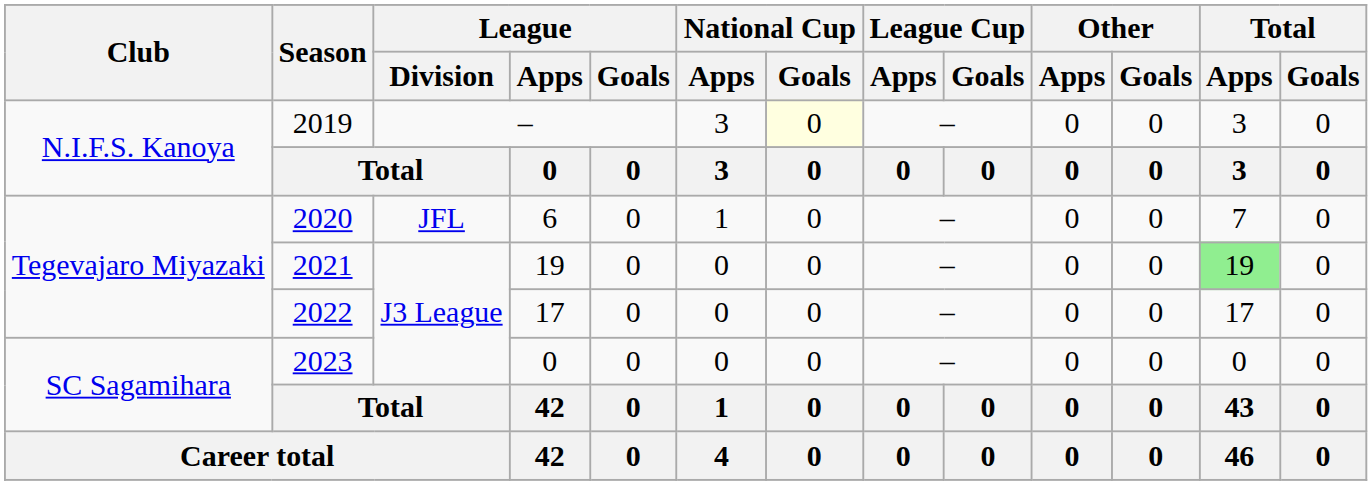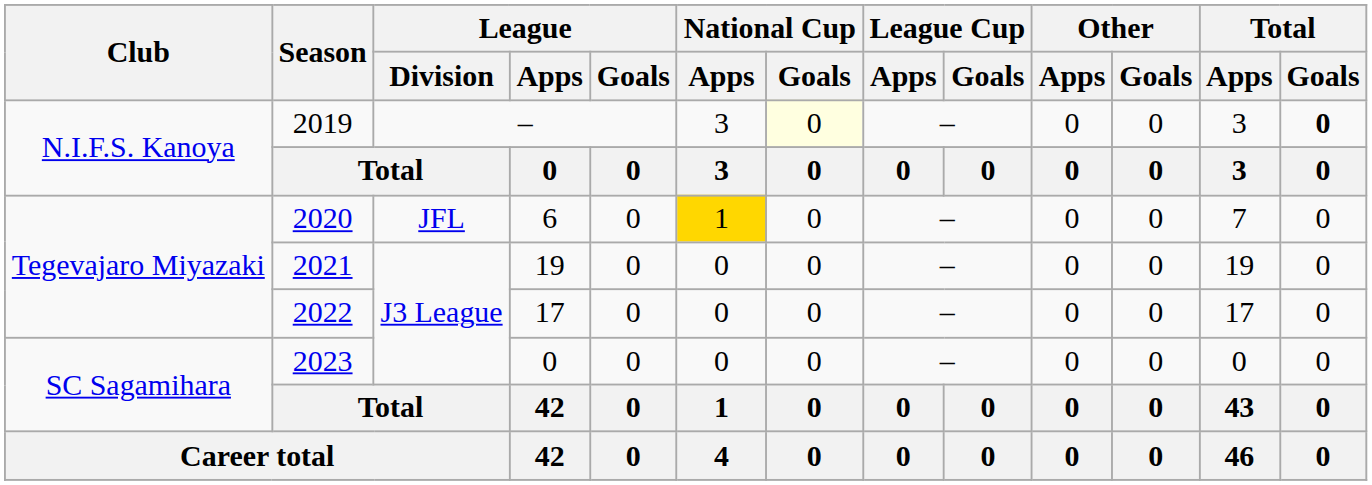2019 | Total / Goals: normal -> bold
2020 | National Cup / Apps: no background -> gold background
2021 | Total / Apps: lightgreen background -> no background
